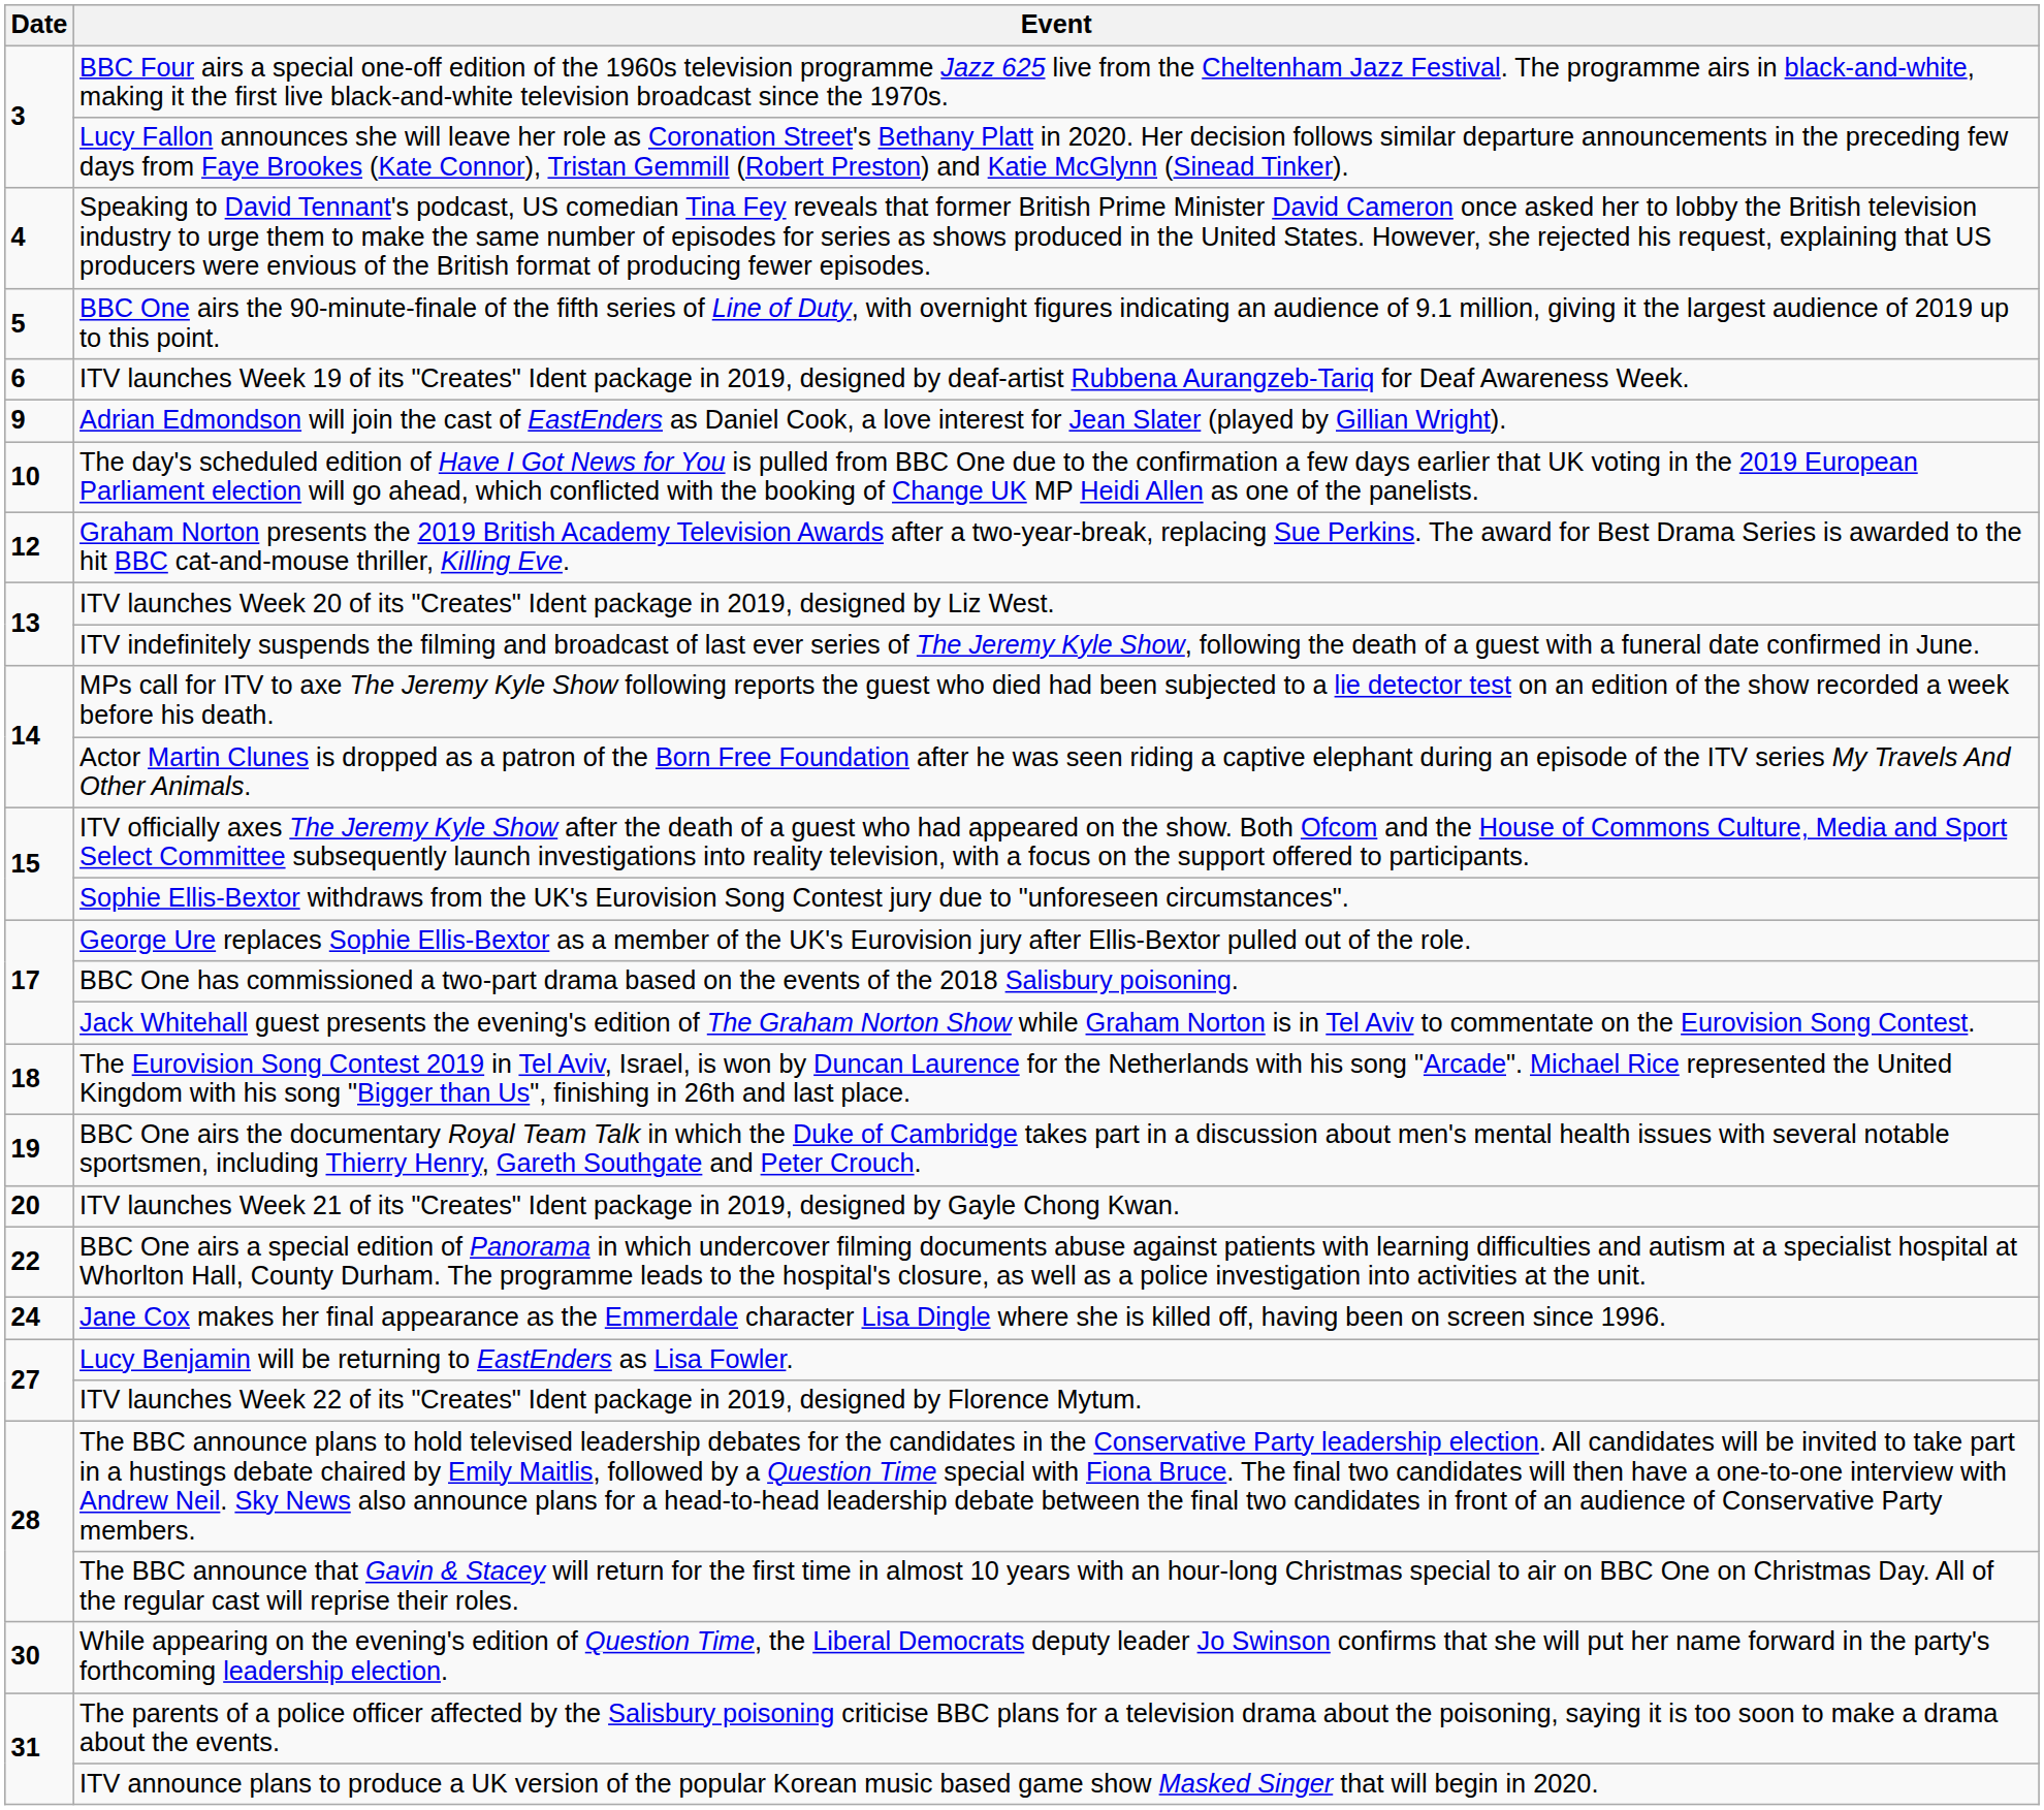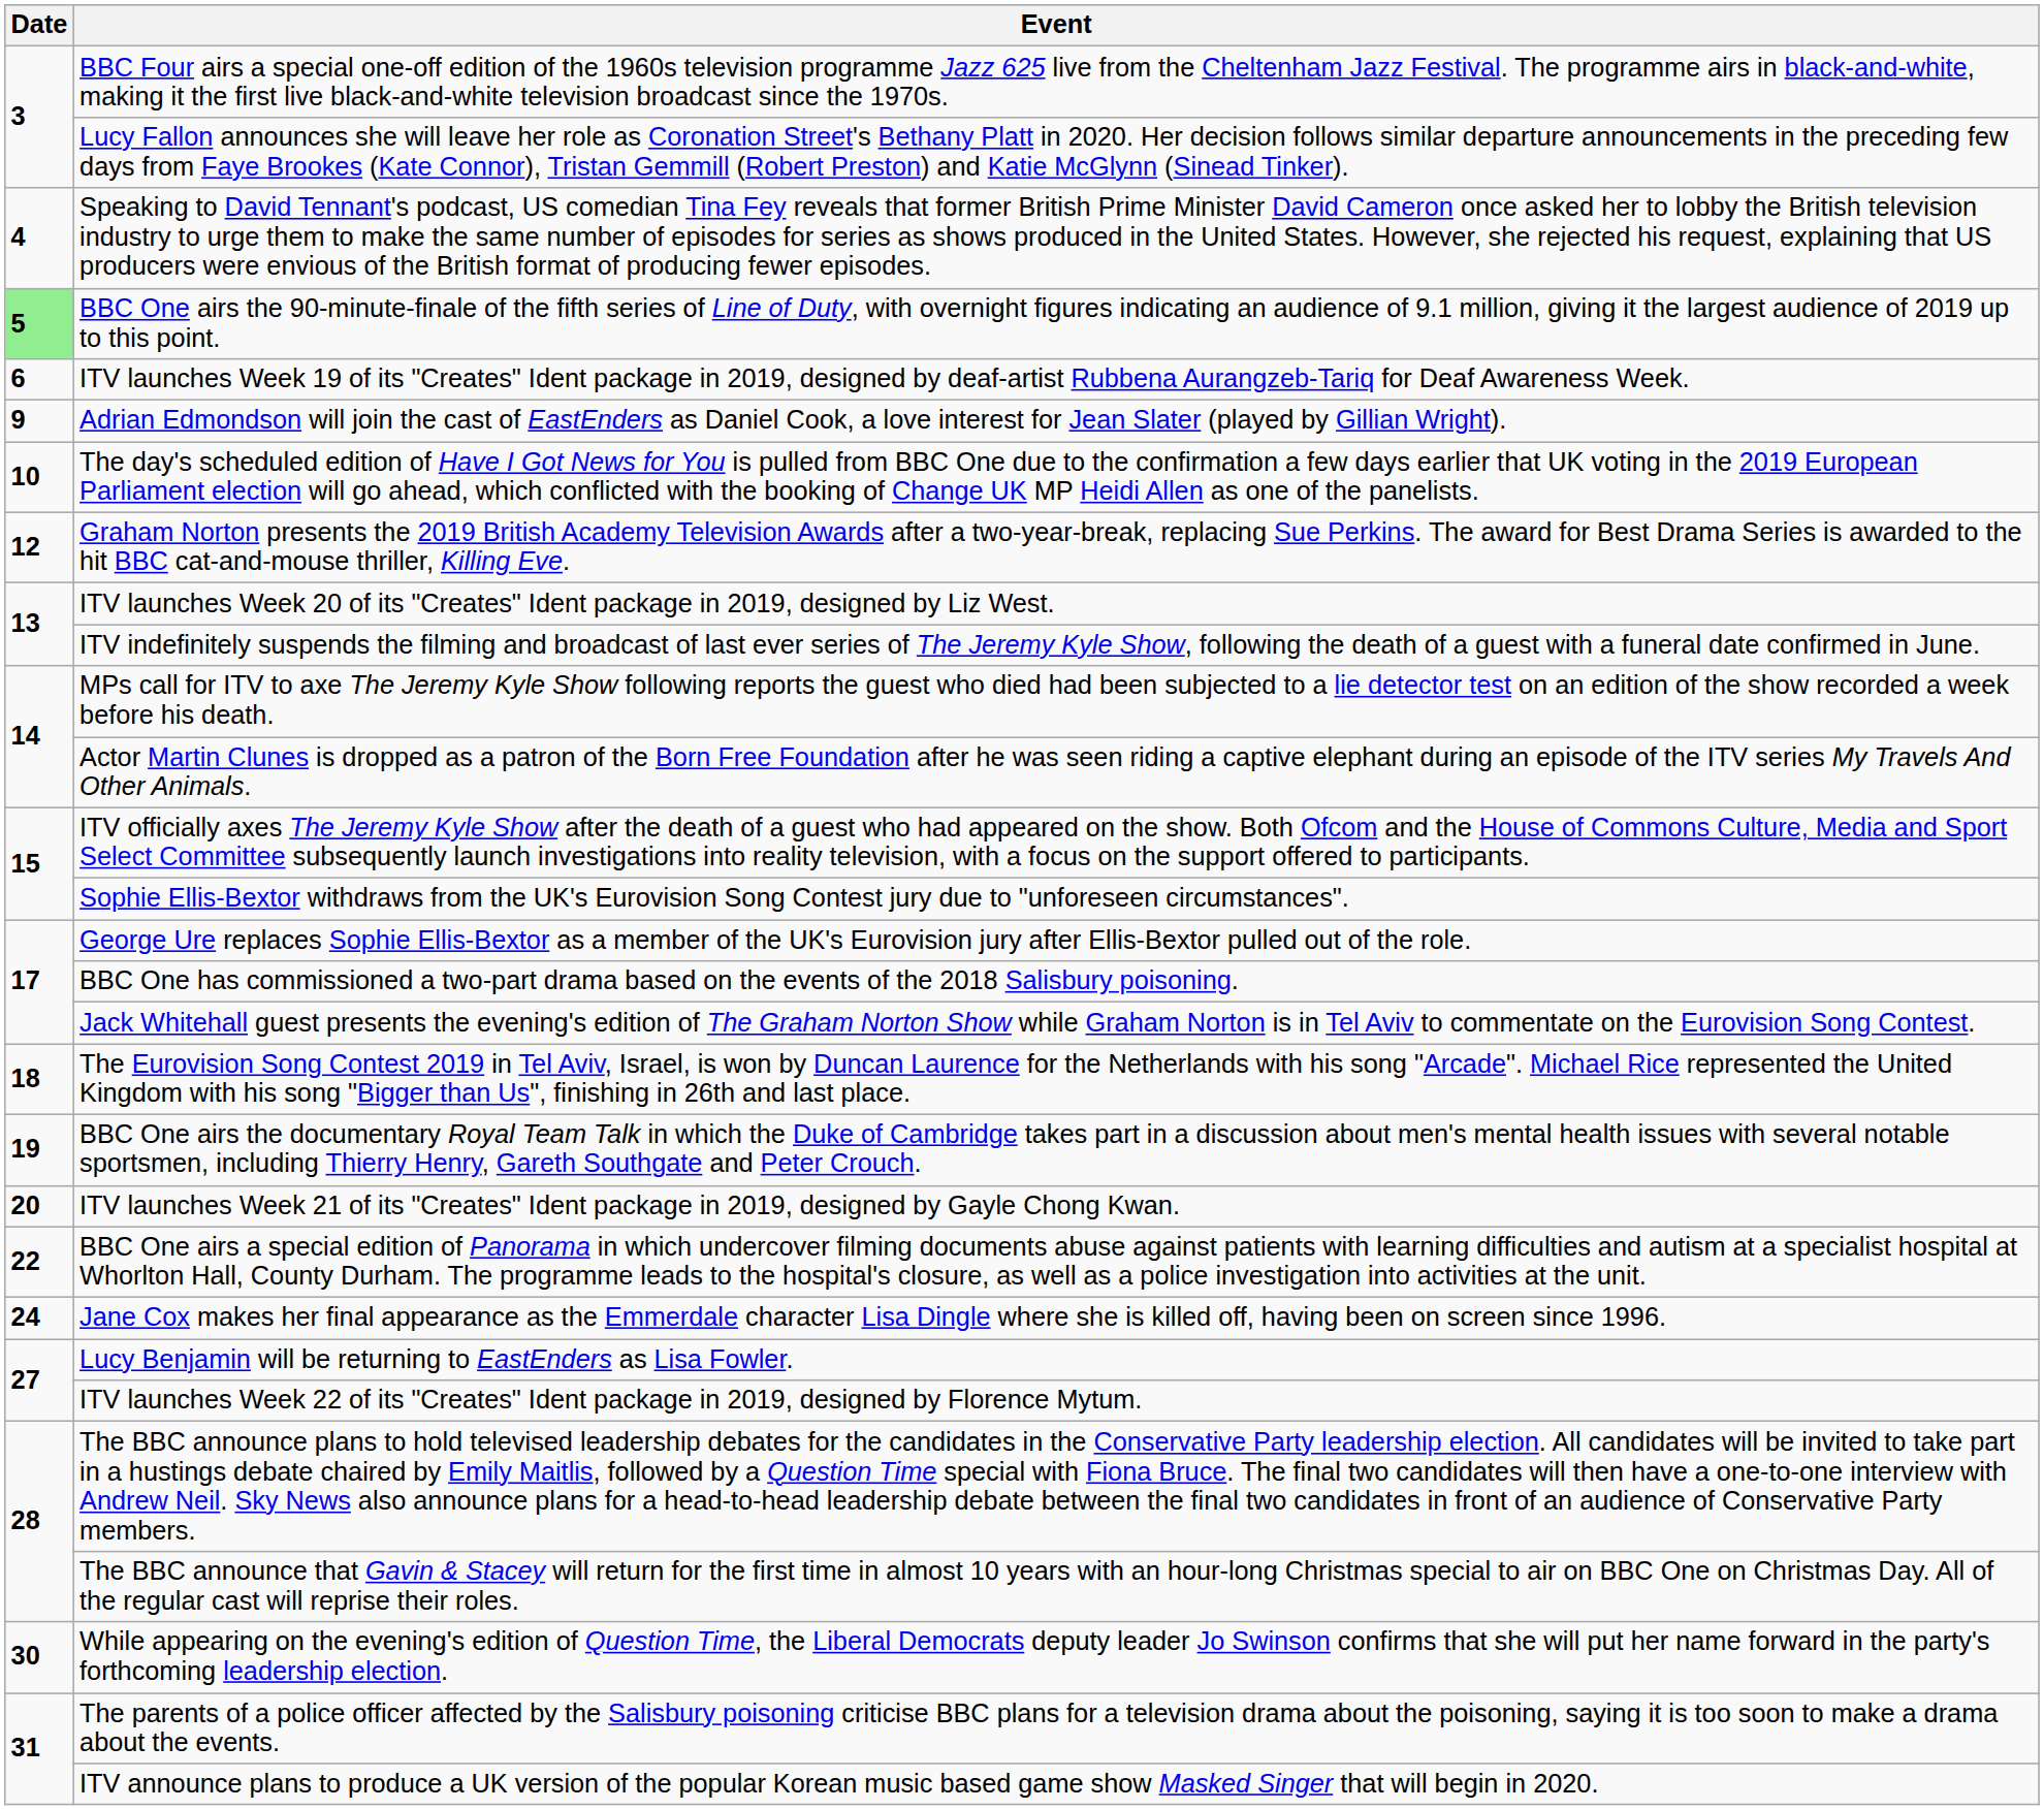row 5 | Date: no background -> lightgreen background
